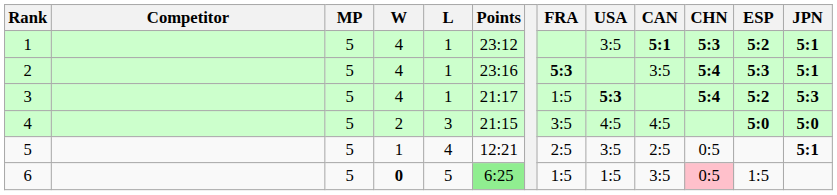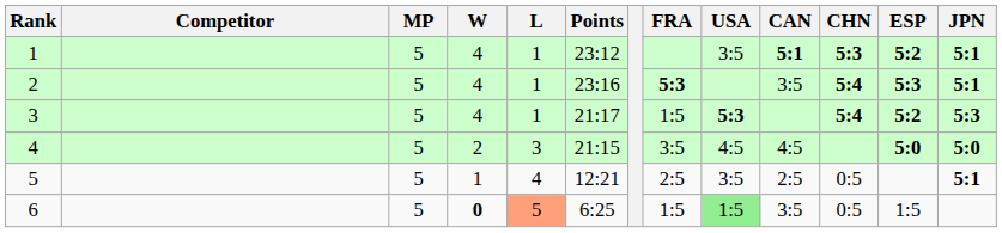6 | L: no background -> lightsalmon background
6 | Points: lightgreen background -> no background
6 | USA: no background -> lightgreen background
6 | CHN: pink background -> no background
